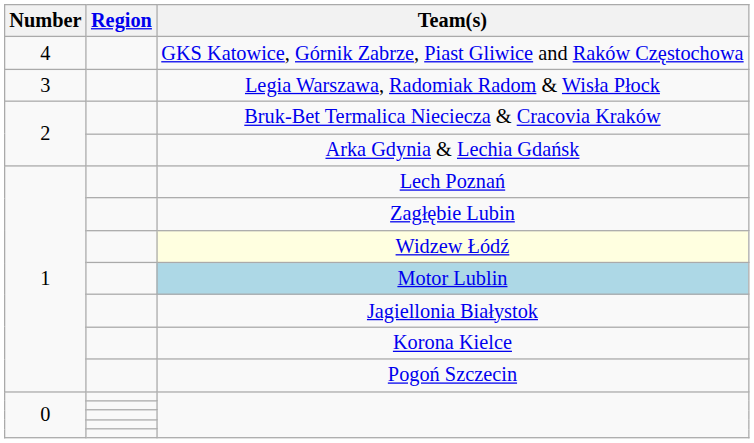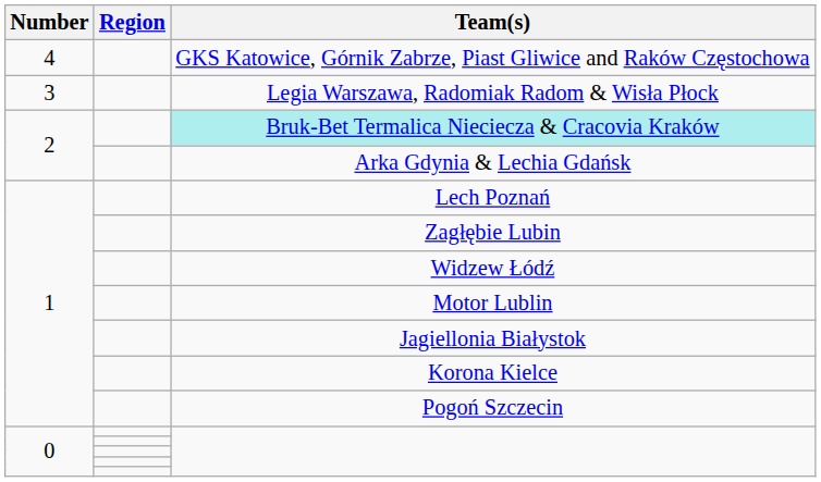Bruk-Bet Termalica Nieciecza & Cracovia Kraków | Team(s): no background -> paleturquoise background
Widzew Łódź | Team(s): lightyellow background -> no background
Motor Lublin | Team(s): lightblue background -> no background
